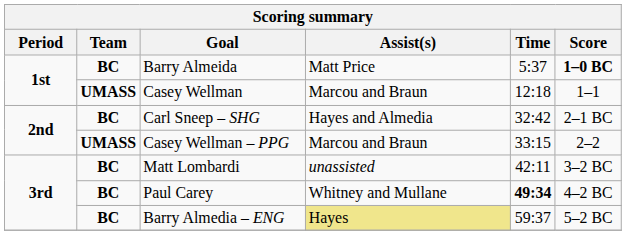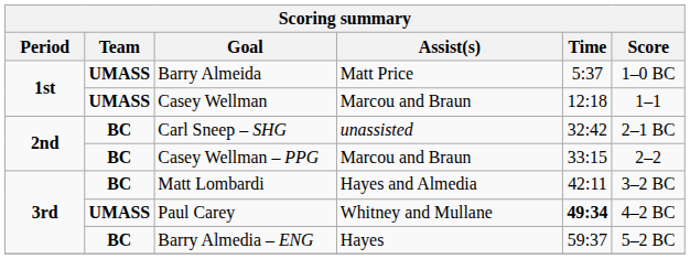Barry Almeida | Team: BC -> UMASS
Barry Almeida | Score: bold -> normal
Carl Sneep – SHG | Assist(s): Hayes and Almedia -> unassisted
Casey Wellman – PPG | Team: UMASS -> BC
Matt Lombardi | Assist(s): unassisted -> Hayes and Almedia
Paul Carey | Team: BC -> UMASS
Barry Almedia – ENG | Assist(s): khaki background -> no background
